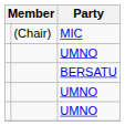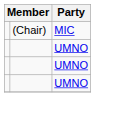- row: BERSATU
